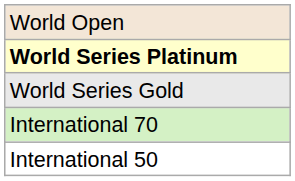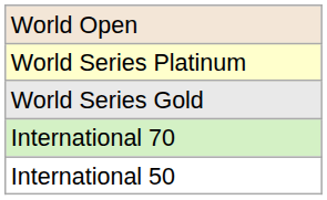row 2 | column 1: bold -> normal
